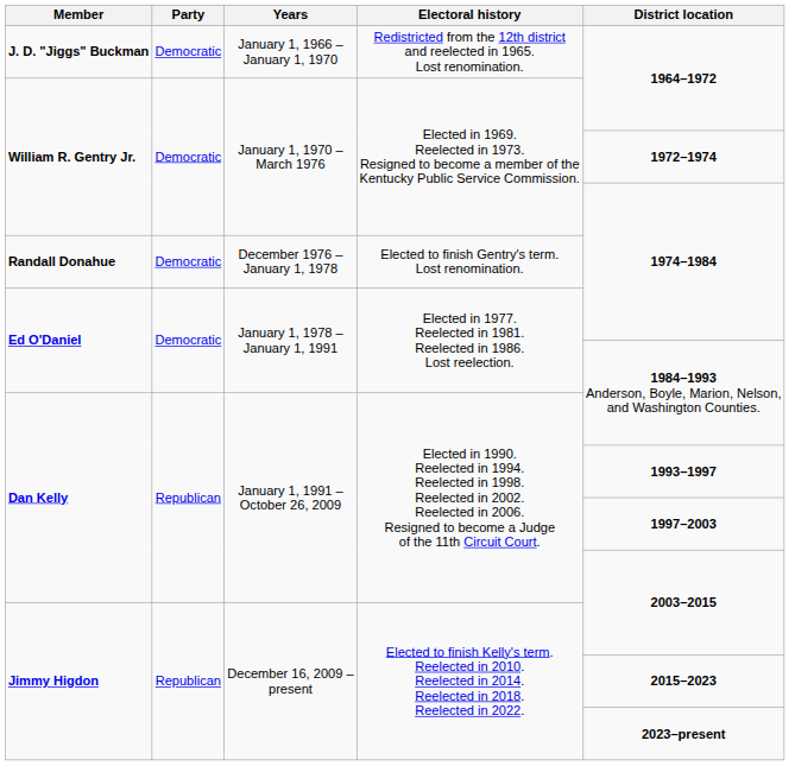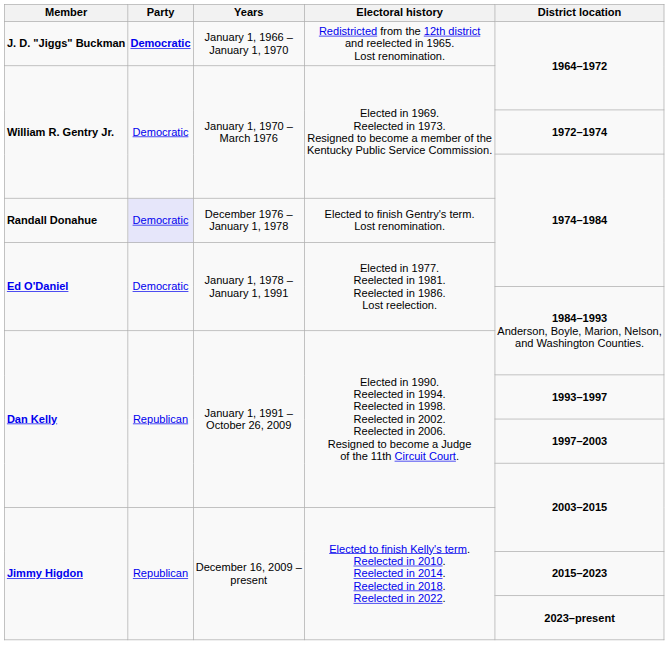J. D. "Jiggs" Buckman | Party: normal -> bold
Randall Donahue | Party: no background -> lavender background
